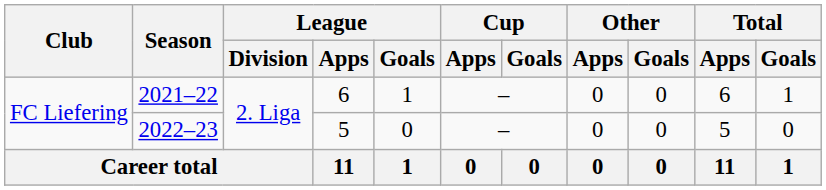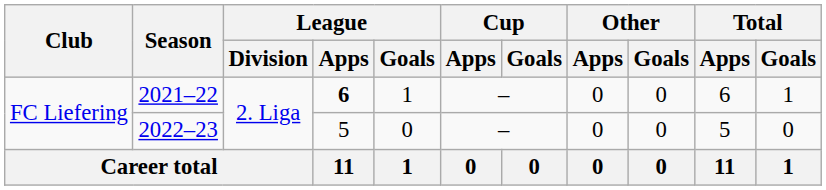2021–22 | League / Apps: normal -> bold
